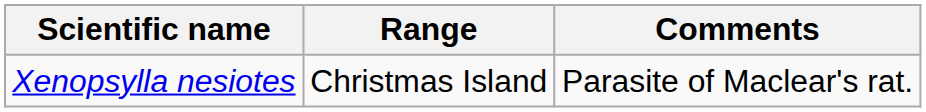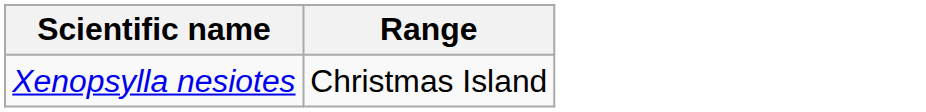- column: Comments | Parasite of Maclear's rat.
